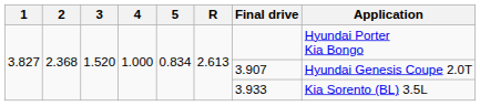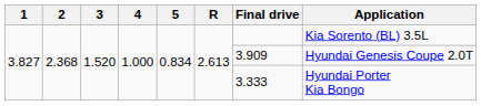row 2 | Application: Hyundai Porter Kia Bongo -> Kia Sorento (BL) 3.5L
row 3 | Final drive: 3.907 -> 3.909
row 4 | Final drive: 3.933 -> 3.333
row 4 | Application: Kia Sorento (BL) 3.5L -> Hyundai Porter Kia Bongo
